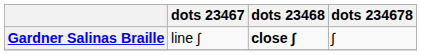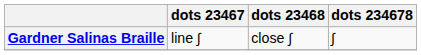Gardner Salinas Braille | dots 23468: bold -> normal
